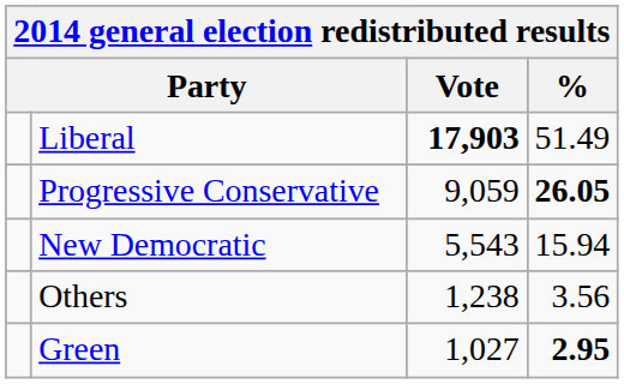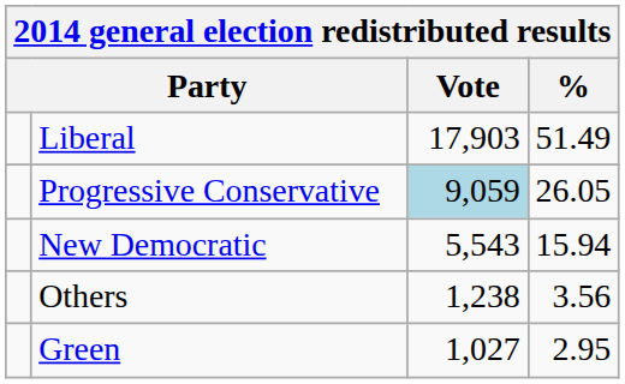Liberal | Vote: bold -> normal
Progressive Conservative | Vote: no background -> lightblue background
Progressive Conservative | %: bold -> normal
Green | %: bold -> normal
